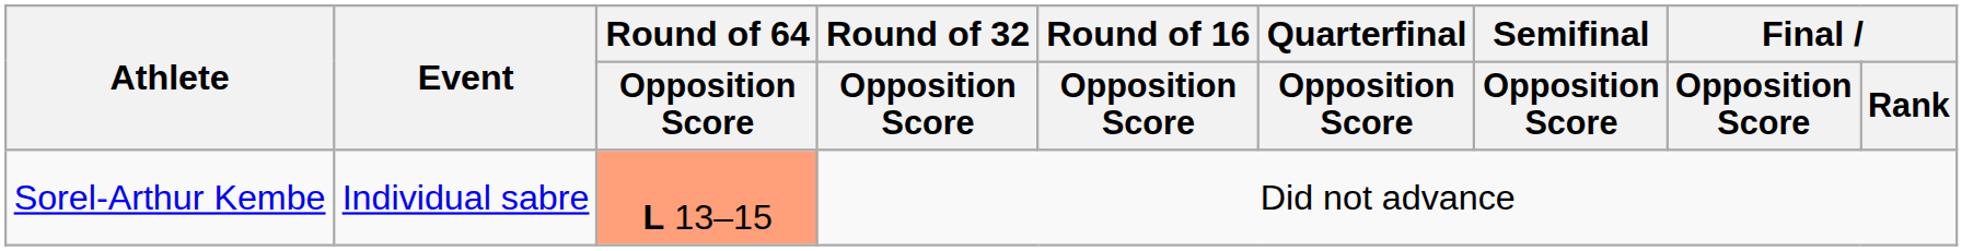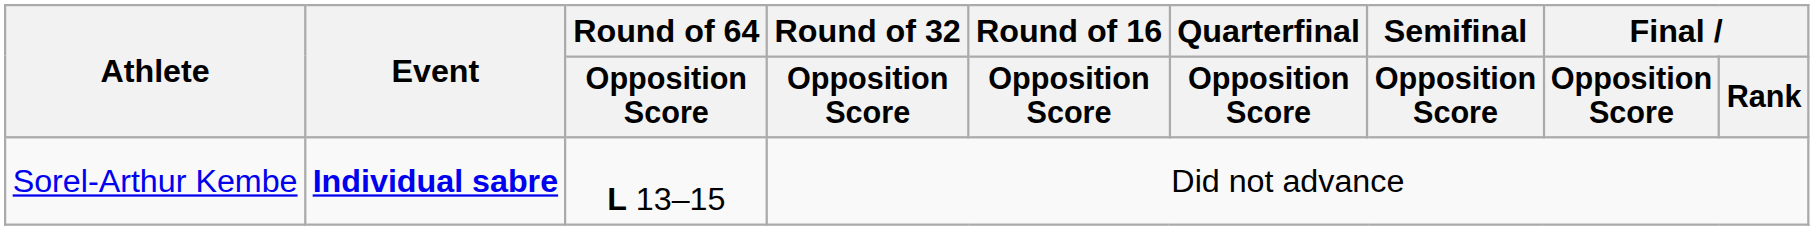Sorel-Arthur Kembe | Event: normal -> bold
Sorel-Arthur Kembe | Round of 64 / Opposition Score: lightsalmon background -> no background
